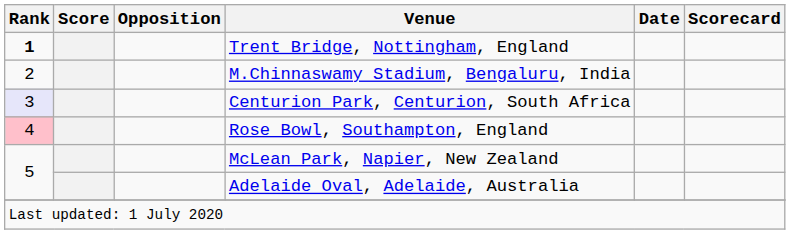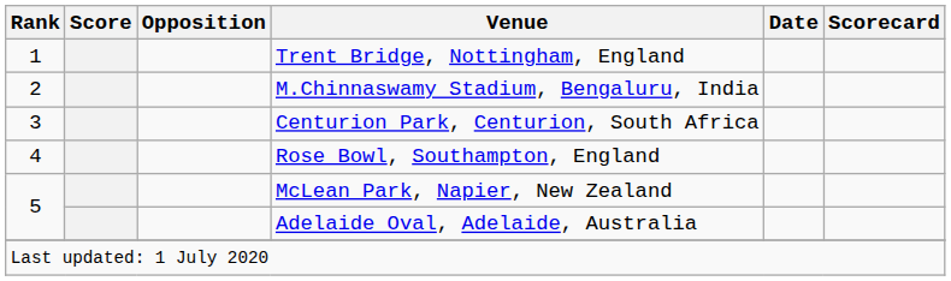Trent Bridge, Nottingham, England | Rank: bold -> normal
Centurion Park, Centurion, South Africa | Rank: lavender background -> no background
Rose Bowl, Southampton, England | Rank: pink background -> no background
